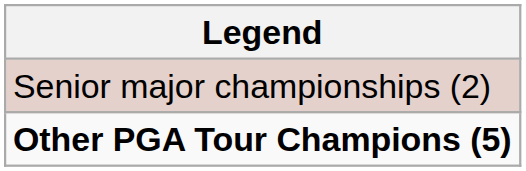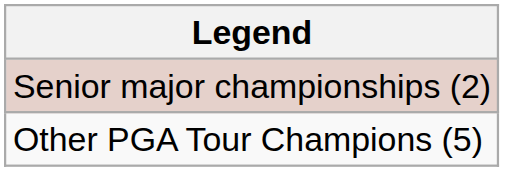row 3 | column 1: bold -> normal
